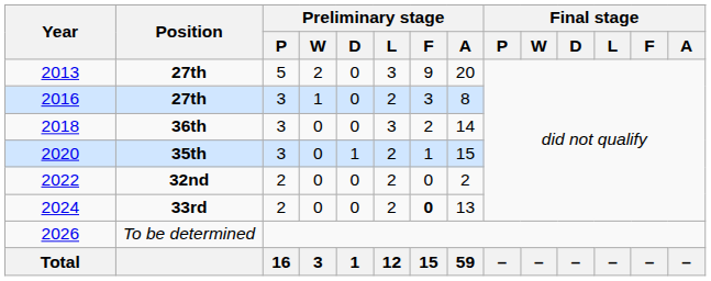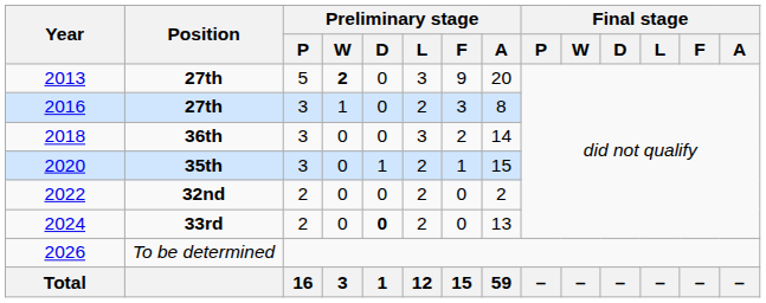2013 | Preliminary stage / W: normal -> bold
2024 | Preliminary stage / D: normal -> bold
2024 | Preliminary stage / F: bold -> normal
